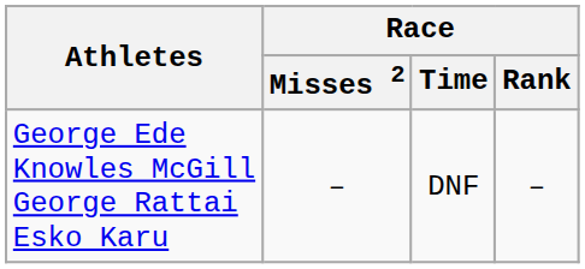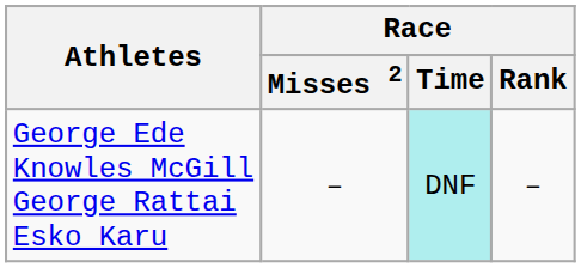George Ede Knowles McGill George Rattai Esko Karu | Race / Time: no background -> paleturquoise background
